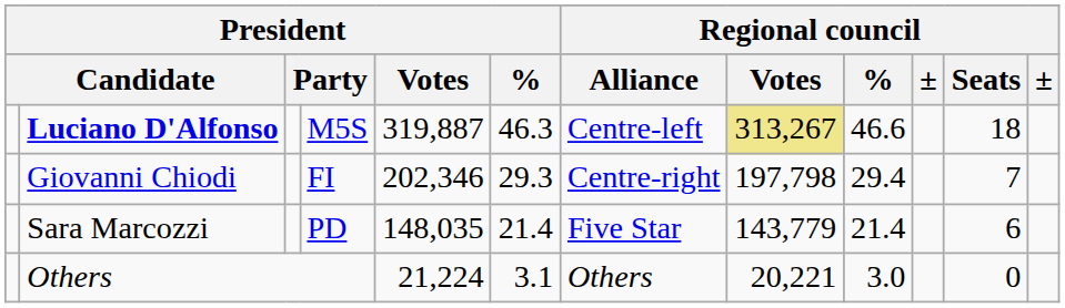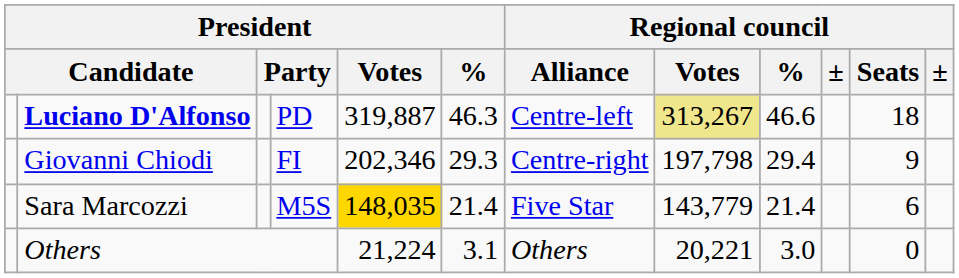Luciano D'Alfonso | column 4: M5S -> PD
Giovanni Chiodi | Regional council / Seats: 7 -> 9
Sara Marcozzi | column 4: PD -> M5S
Sara Marcozzi | President / Votes: no background -> gold background
